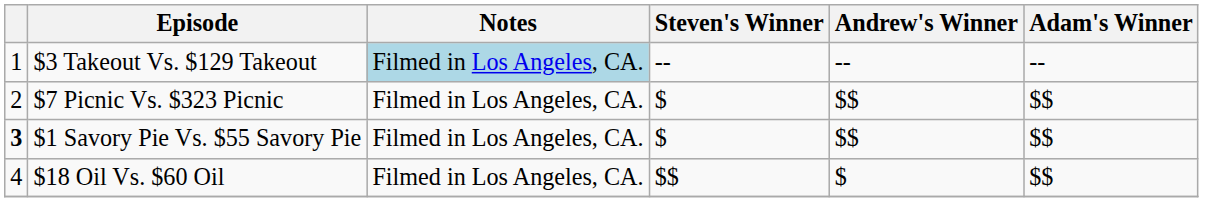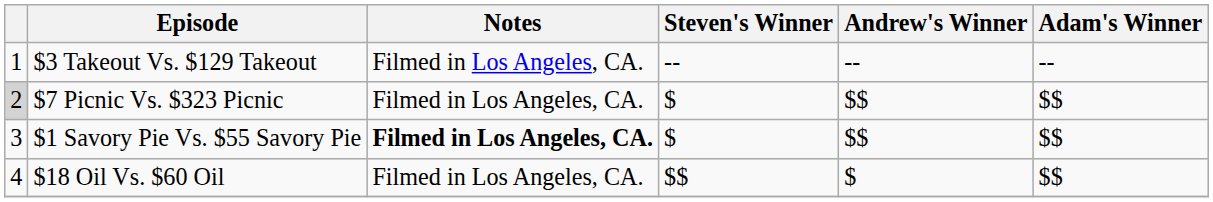$3 Takeout Vs. $129 Takeout | Notes: lightblue background -> no background
$7 Picnic Vs. $323 Picnic | column 1: no background -> lightgrey background
$1 Savory Pie Vs. $55 Savory Pie | column 1: bold -> normal
$1 Savory Pie Vs. $55 Savory Pie | Notes: normal -> bold
